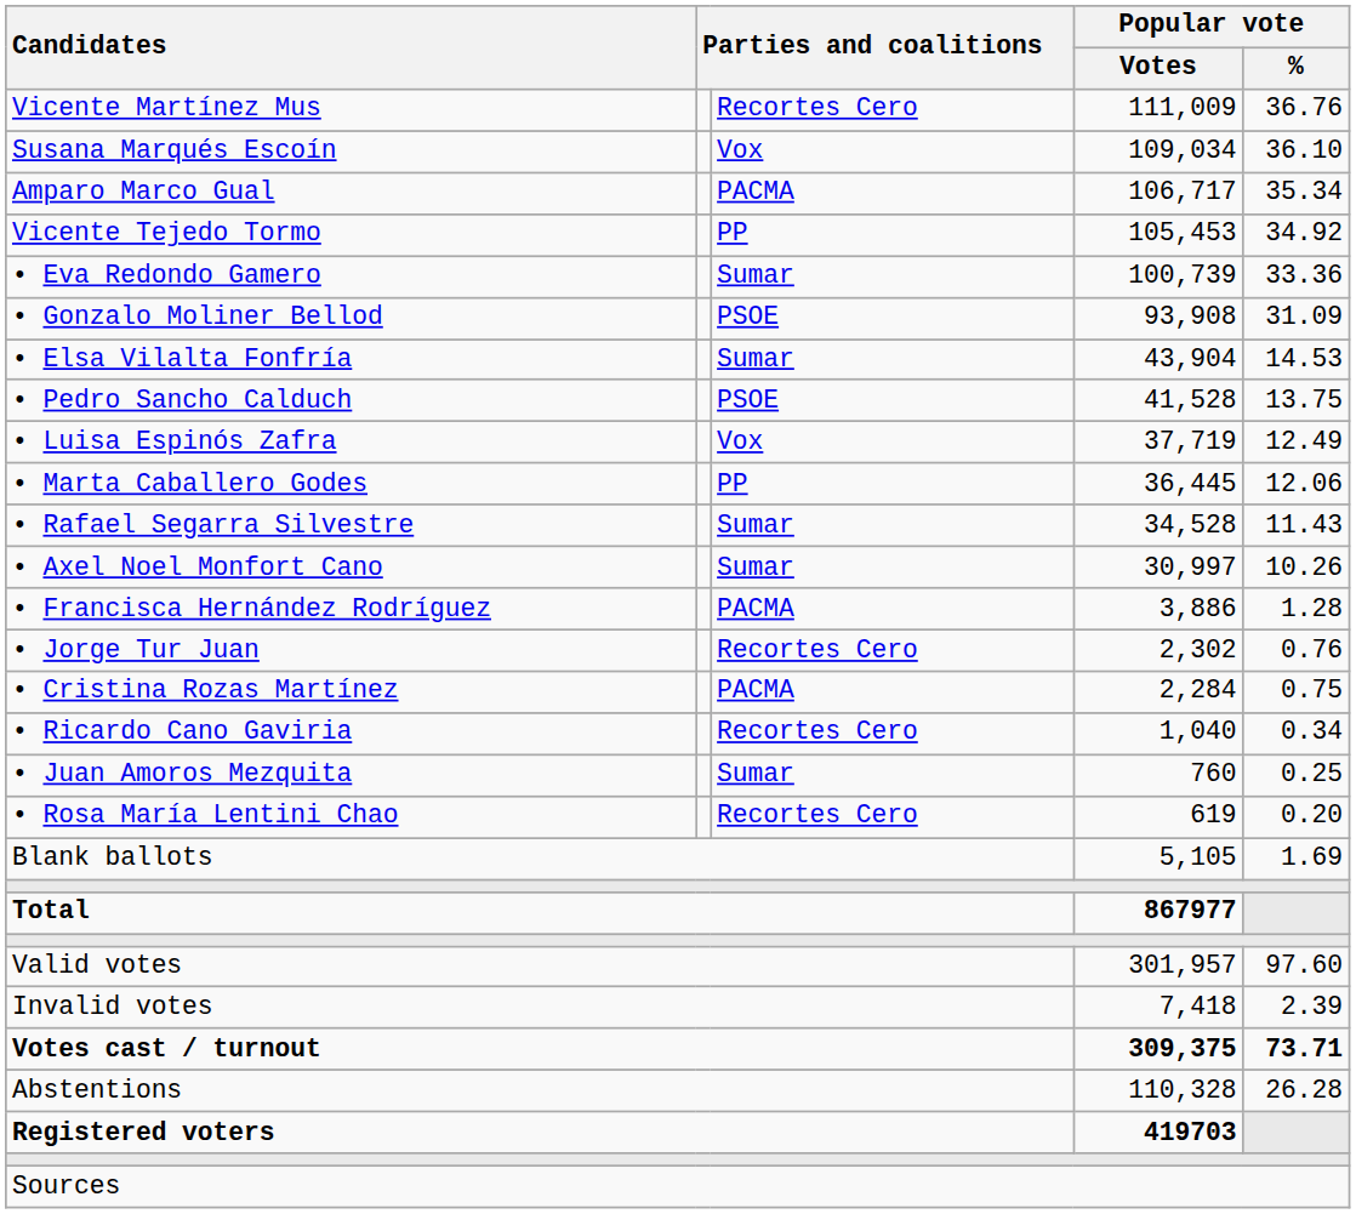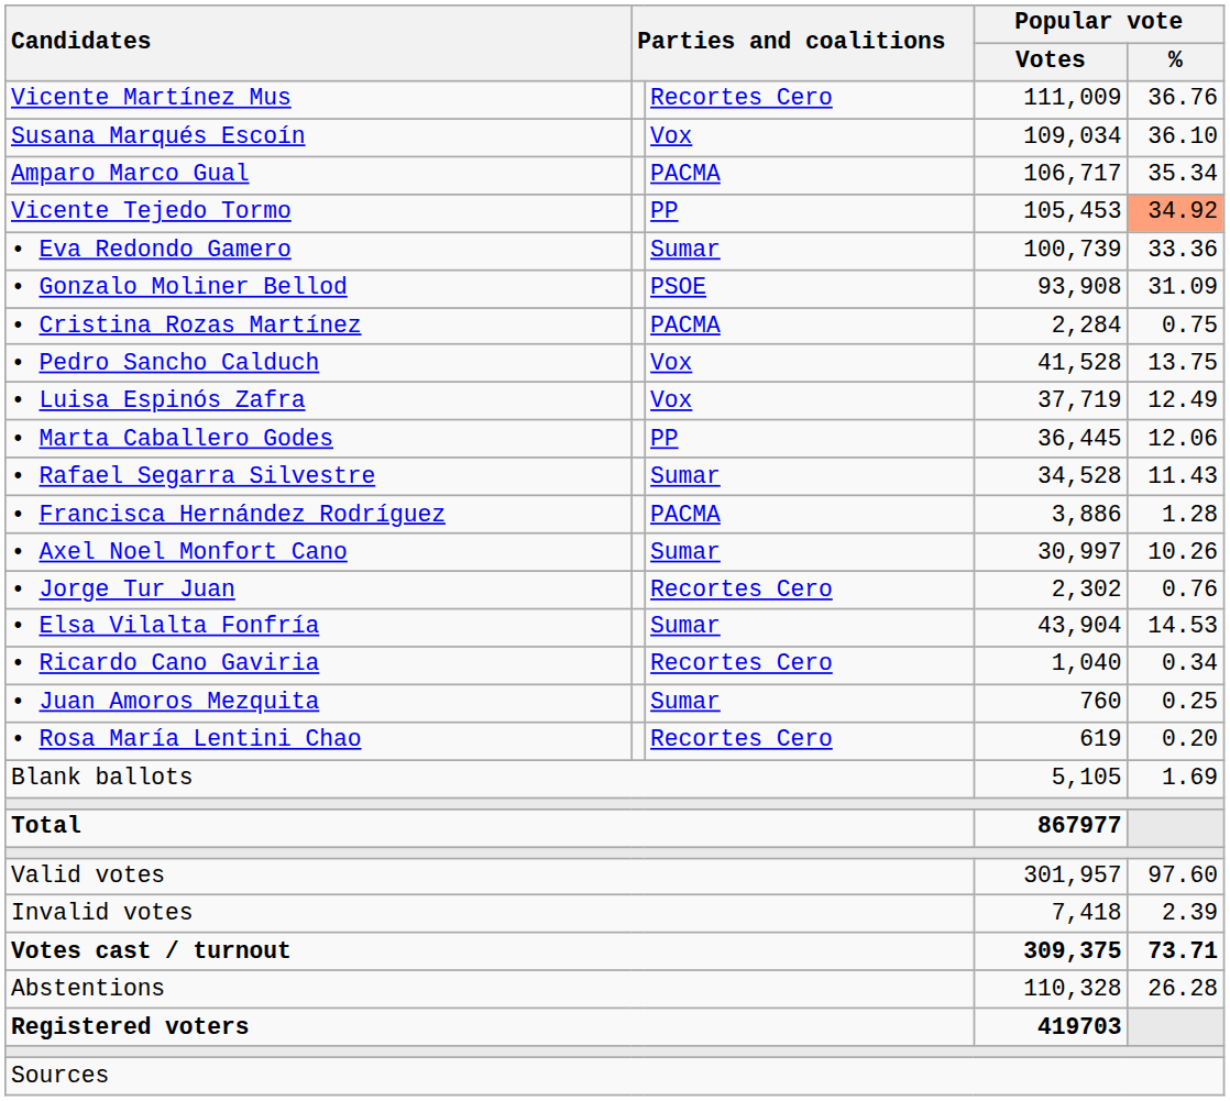Vicente Tejedo Tormo | Popular vote / %: no background -> lightsalmon background
rows swapped: • Elsa Vilalta Fonfría <-> • Cristina Rozas Martínez
• Pedro Sancho Calduch | column 3: PSOE -> Vox
rows swapped: • Axel Noel Monfort Cano <-> • Francisca Hernández Rodríguez
